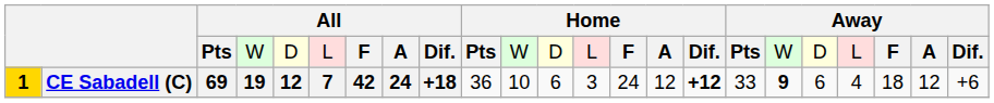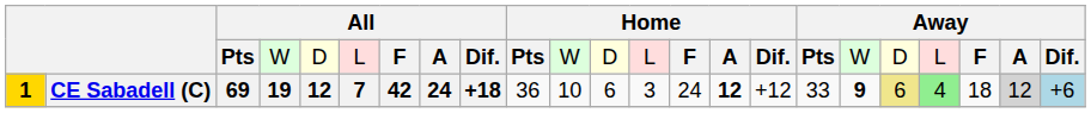CE Sabadell (C) | column 15: normal -> bold
CE Sabadell (C) | column 16: bold -> normal
CE Sabadell (C) | column 19: no background -> khaki background
CE Sabadell (C) | column 20: no background -> lightgreen background
CE Sabadell (C) | column 22: no background -> lightgrey background
CE Sabadell (C) | column 23: no background -> lightblue background
